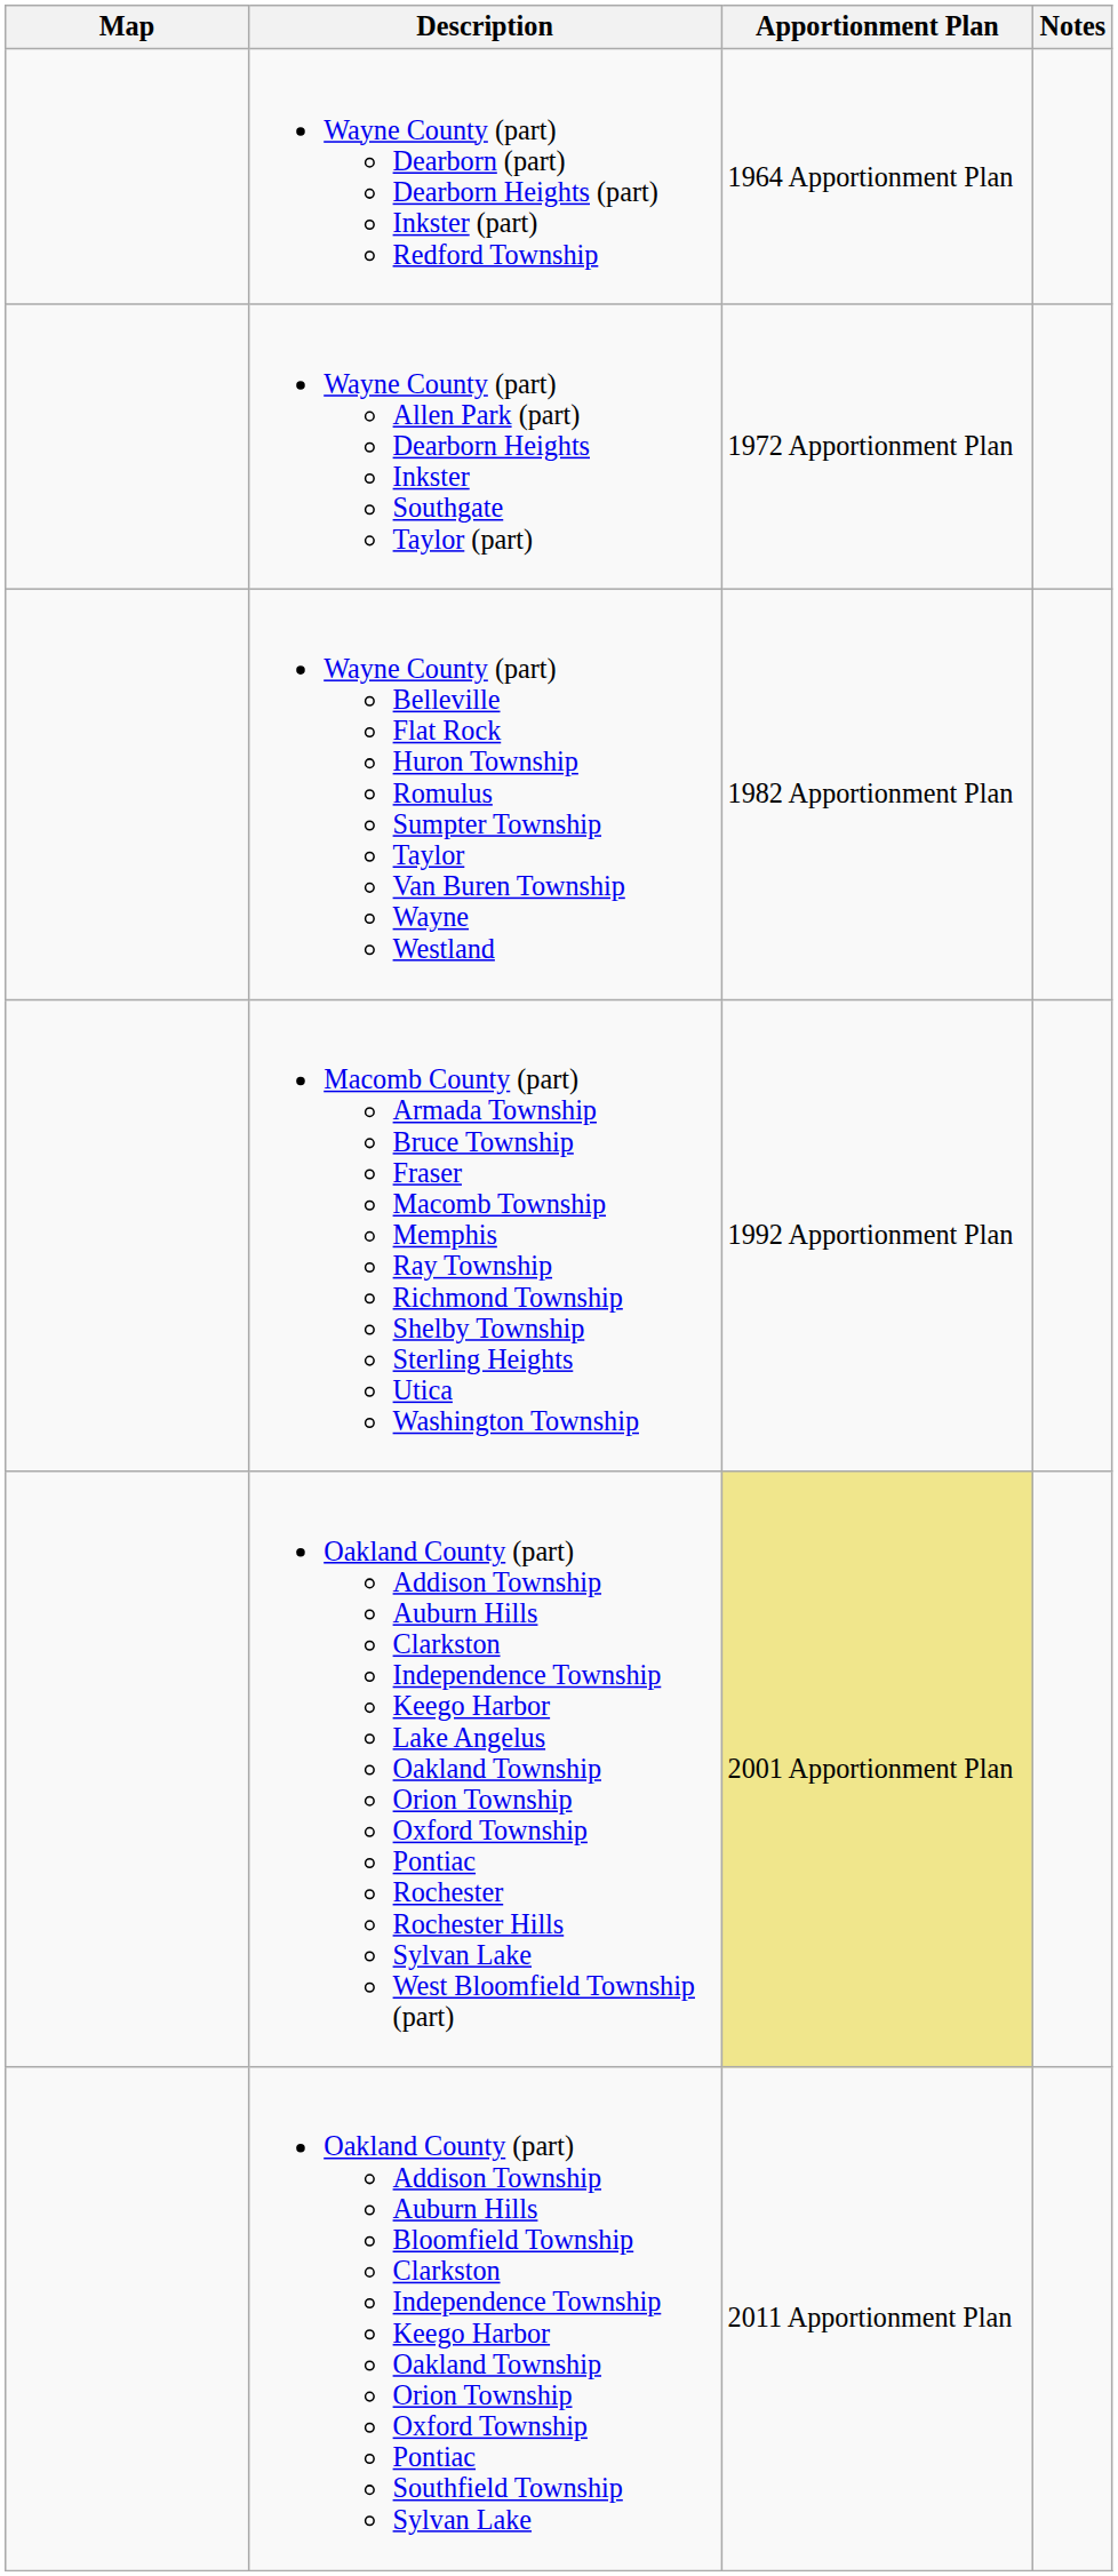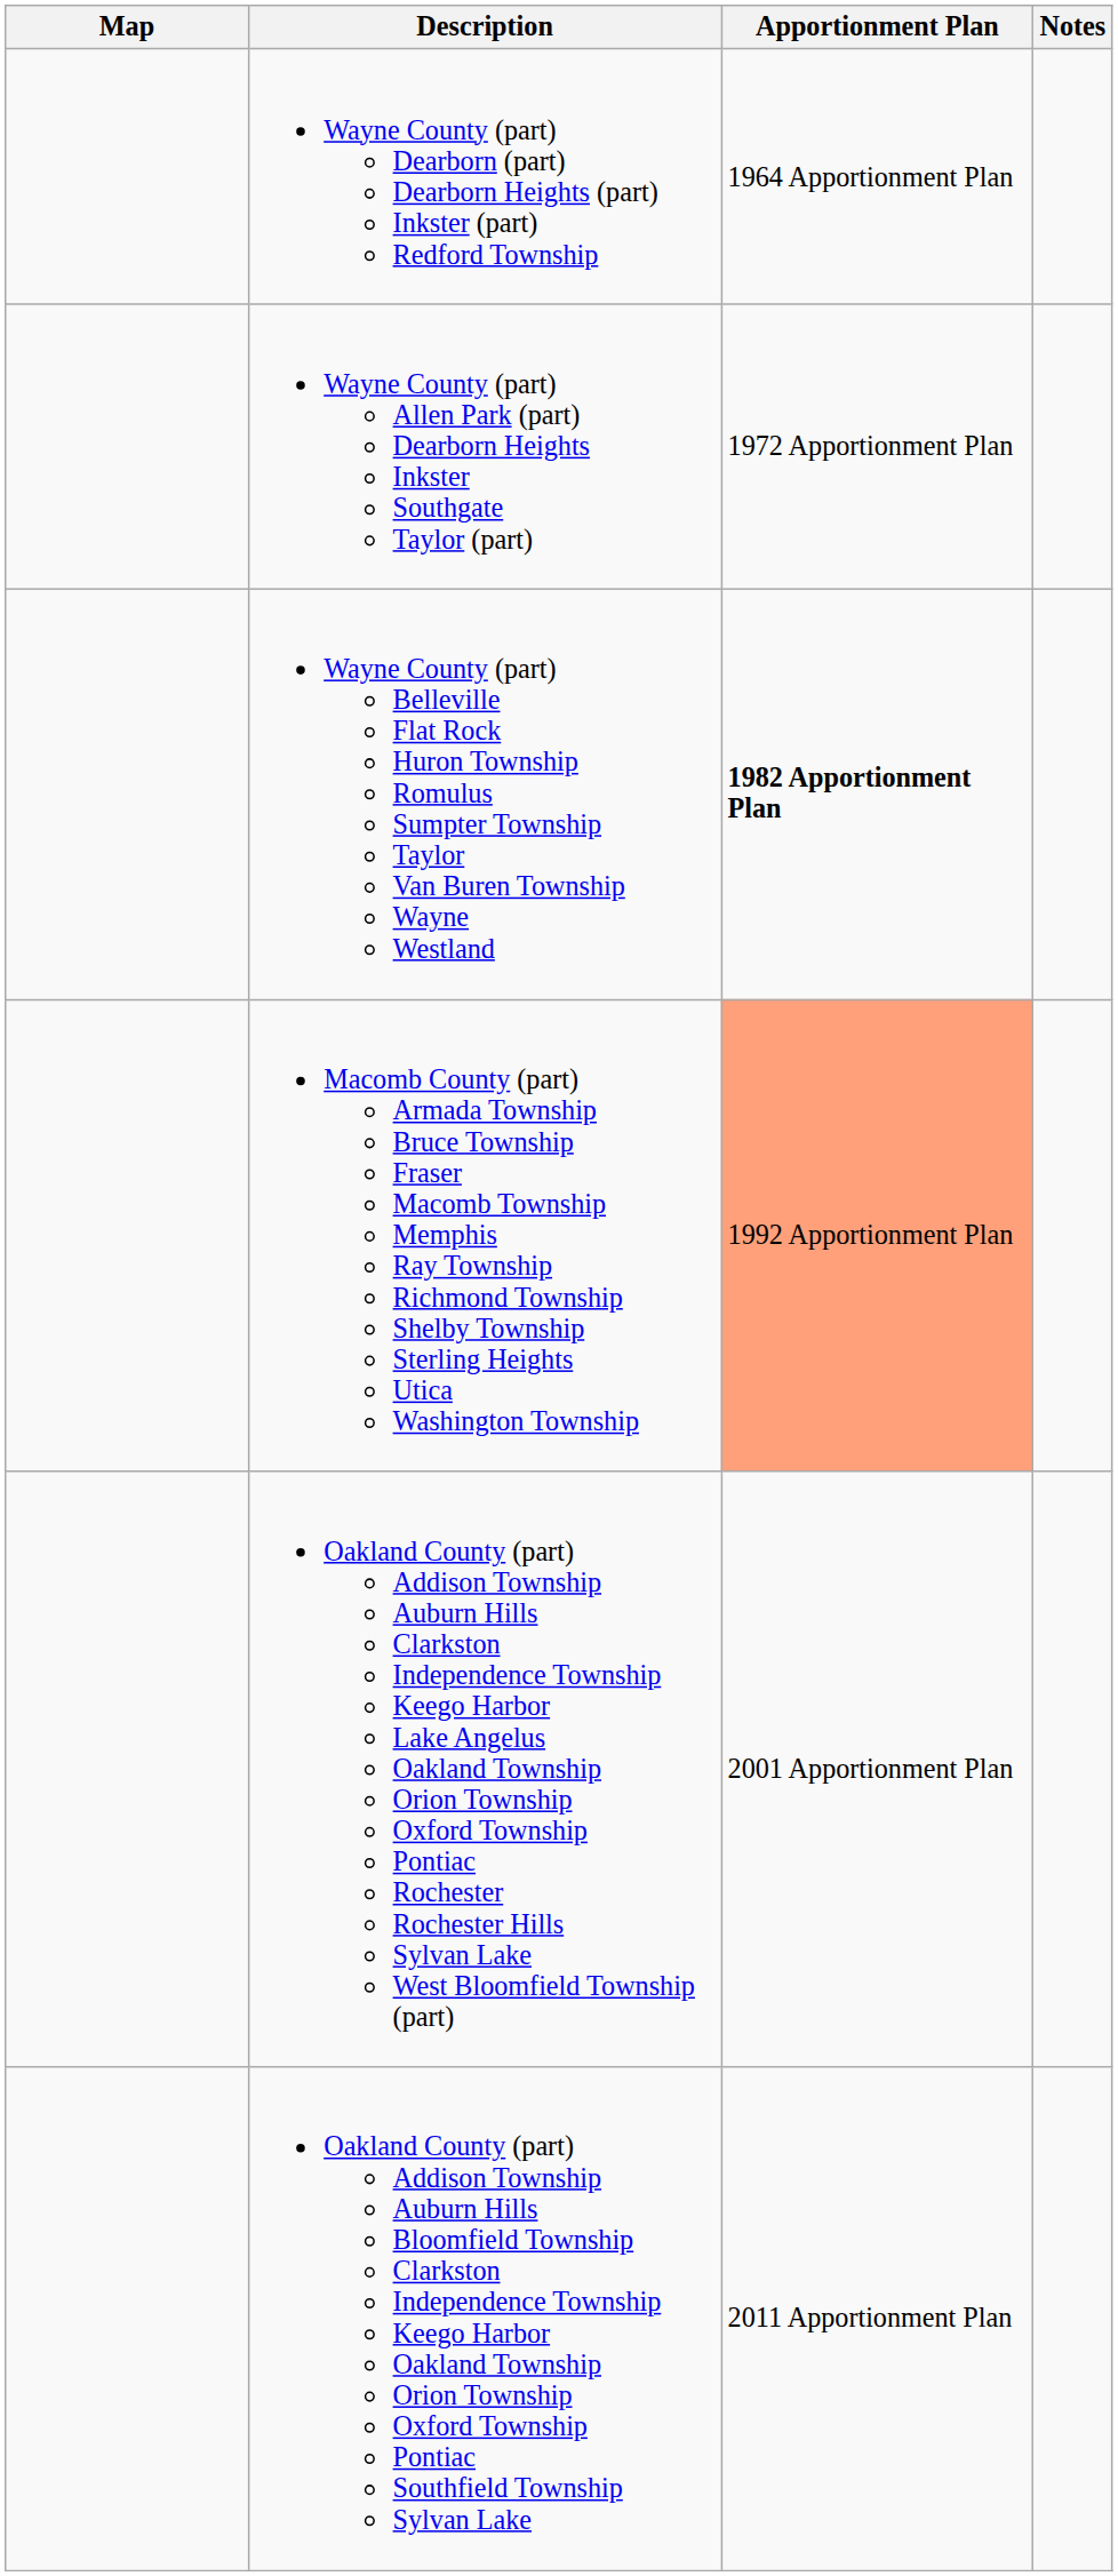row 4 | Apportionment Plan: normal -> bold
row 5 | Apportionment Plan: no background -> lightsalmon background
row 6 | Apportionment Plan: khaki background -> no background
